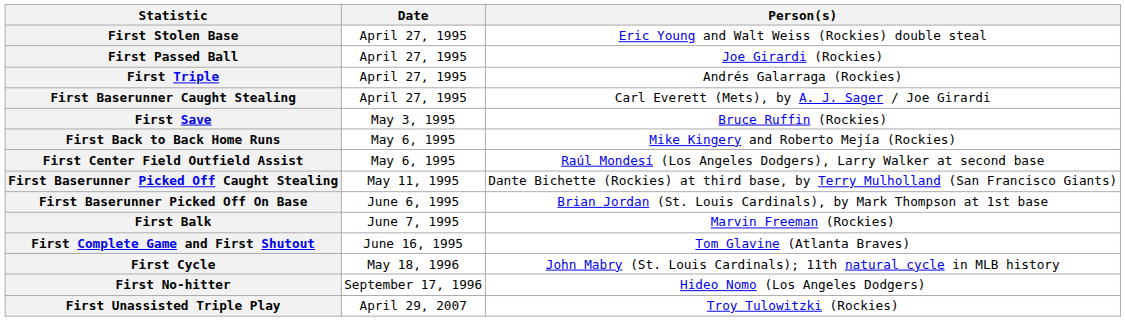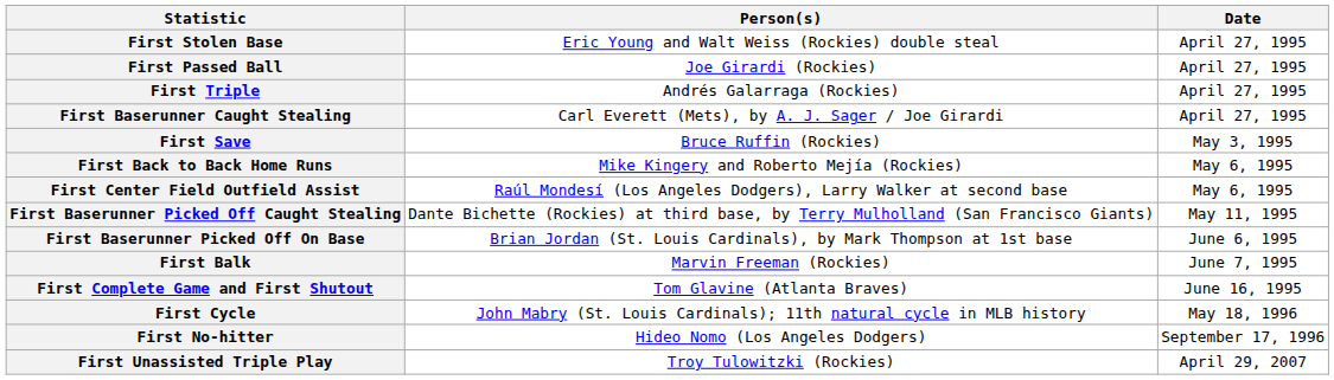columns swapped: Person(s) <-> Date
